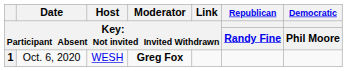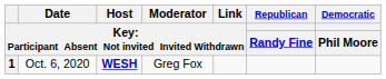1 | column 3: normal -> bold
1 | column 4: bold -> normal
